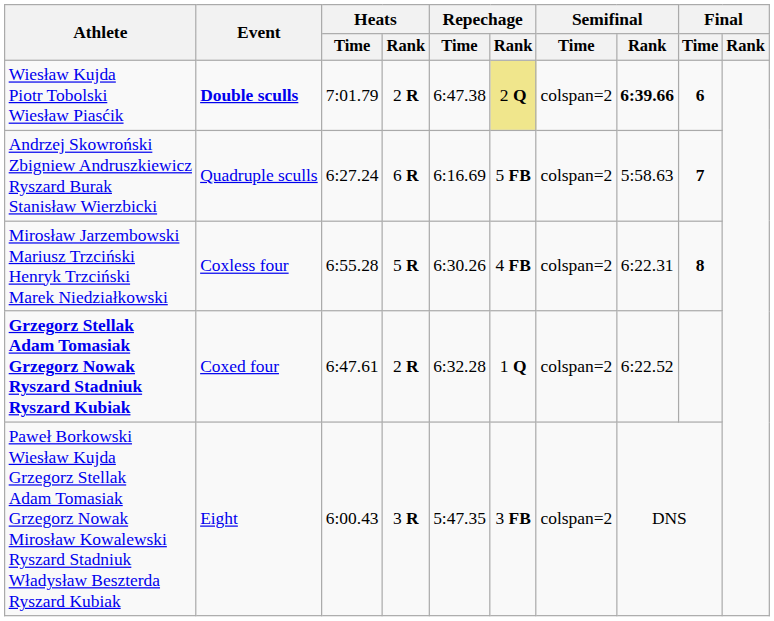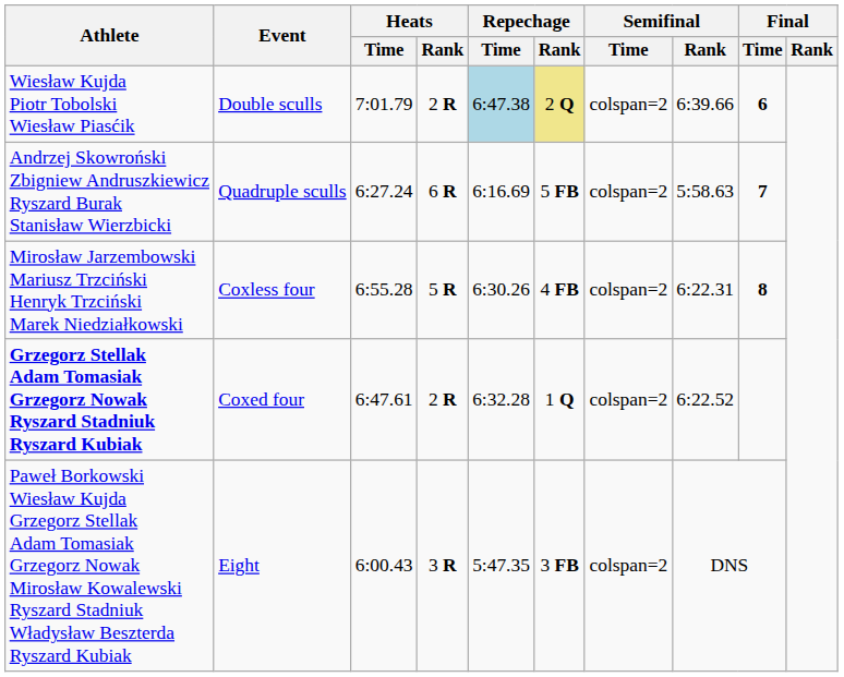Wiesław Kujda Piotr Tobolski Wiesław Piasćik | Event: bold -> normal
Wiesław Kujda Piotr Tobolski Wiesław Piasćik | Repechage / Time: no background -> lightblue background
Wiesław Kujda Piotr Tobolski Wiesław Piasćik | Semifinal / Rank: bold -> normal
